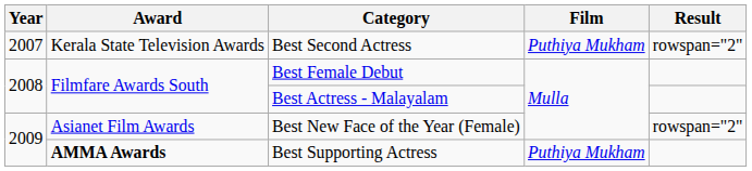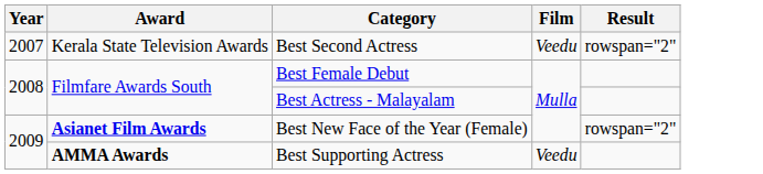Best Second Actress | Film: Puthiya Mukham -> Veedu
Best New Face of the Year (Female) | Award: normal -> bold
Best Supporting Actress | Film: Puthiya Mukham -> Veedu
